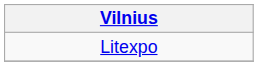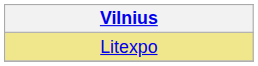row 2 | column 1: no background -> khaki background
